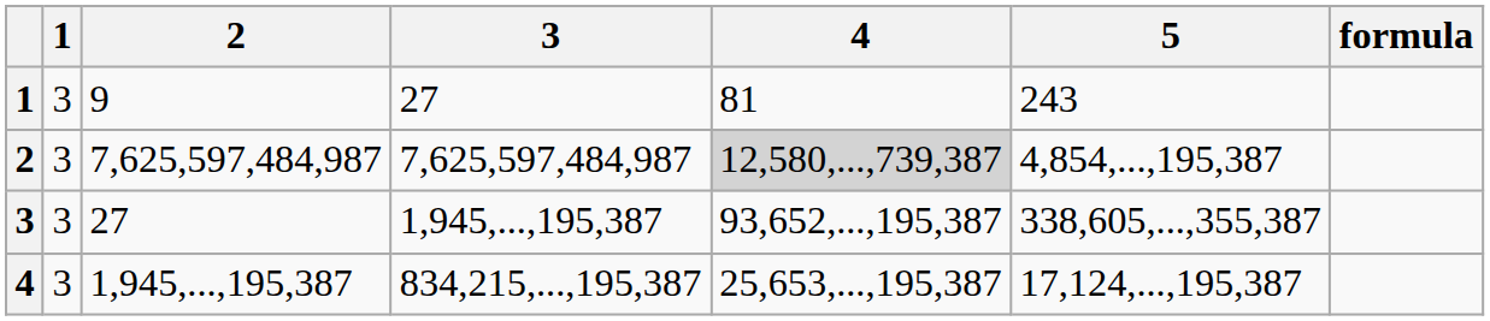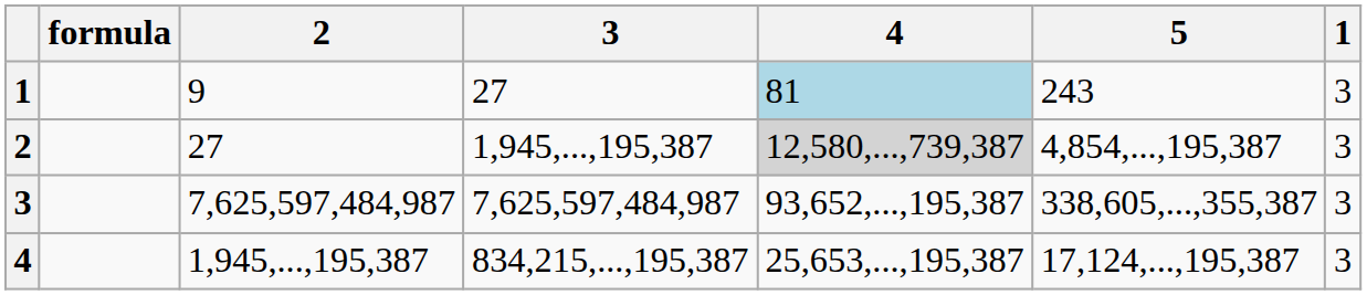columns swapped: 1 <-> formula
row 2 | 4: no background -> lightblue background
row 3 | 2: 7,625,597,484,987 -> 27
row 3 | 3: 7,625,597,484,987 -> 1,945,...,195,387
row 4 | 2: 27 -> 7,625,597,484,987
row 4 | 3: 1,945,...,195,387 -> 7,625,597,484,987
